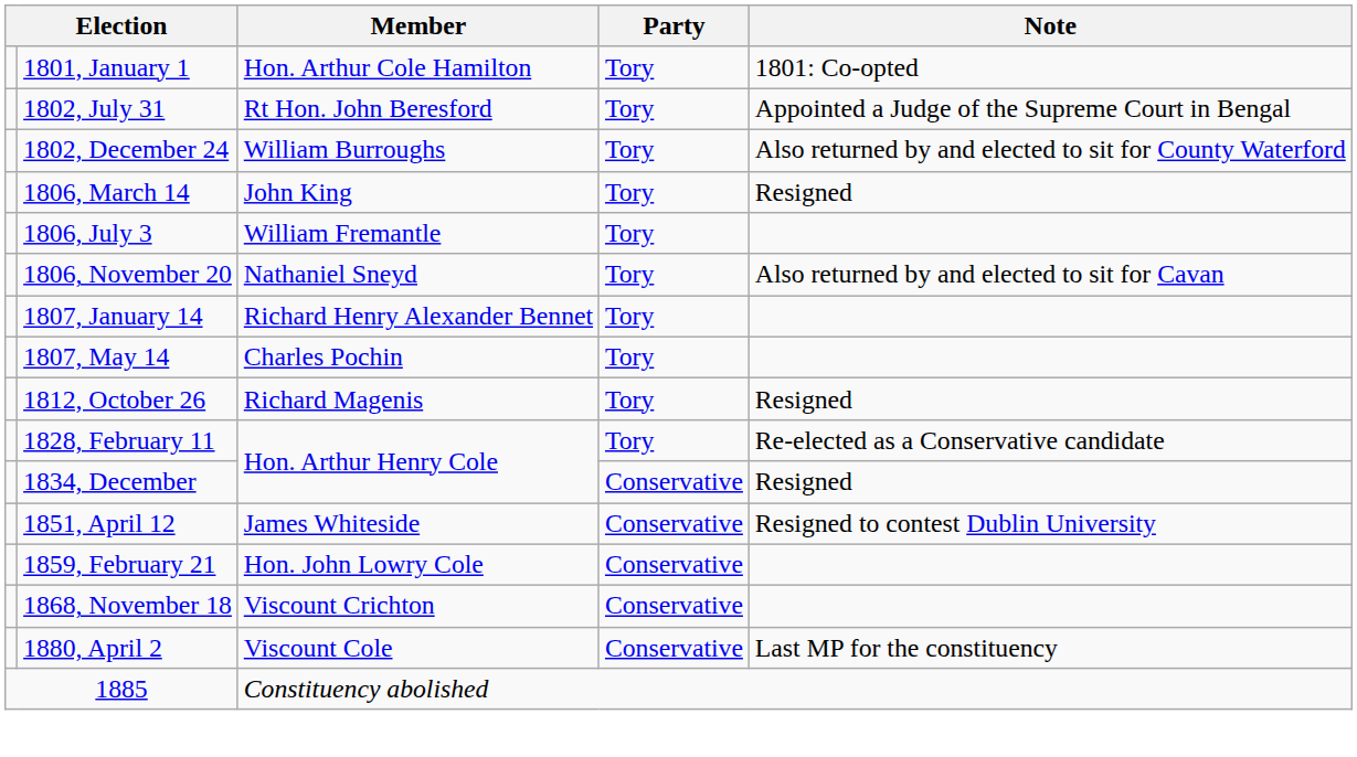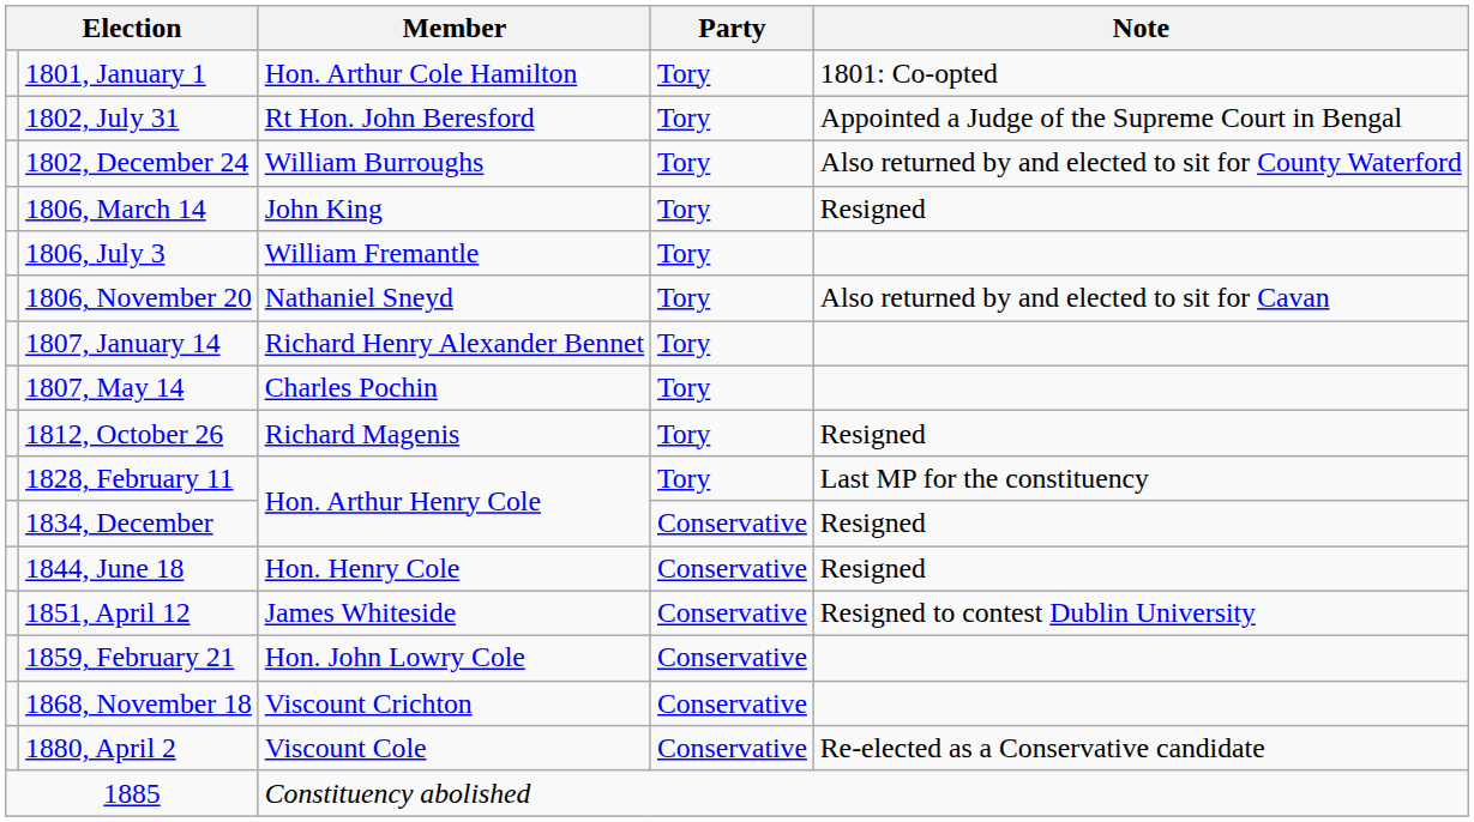1828, February 11 | Note: Re-elected as a Conservative candidate -> Last MP for the constituency
+ row: 1844, June 18 | Hon. Henry Cole | Conservative | Resigned
1880, April 2 | Note: Last MP for the constituency -> Re-elected as a Conservative candidate
